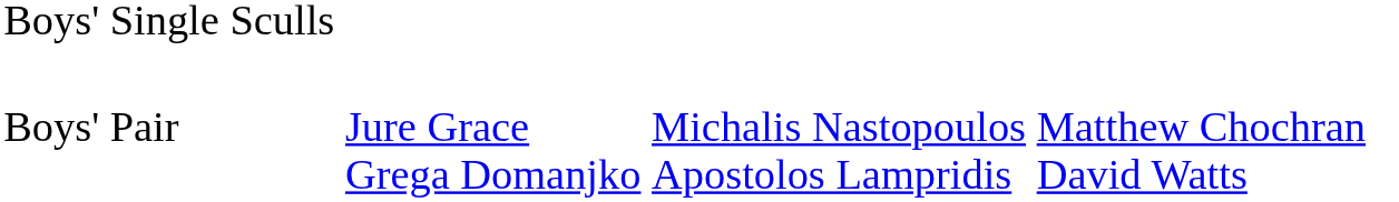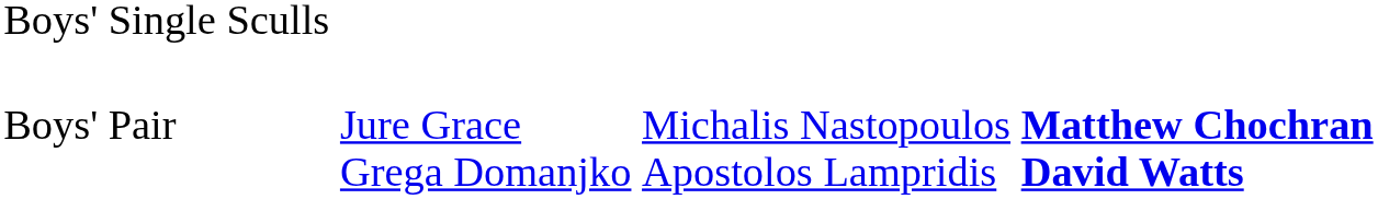Boys' Pair | column 4: normal -> bold
